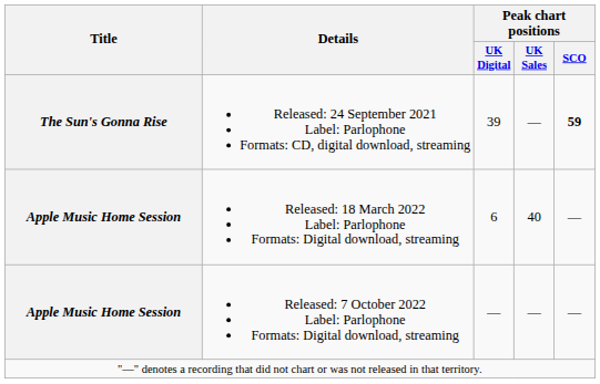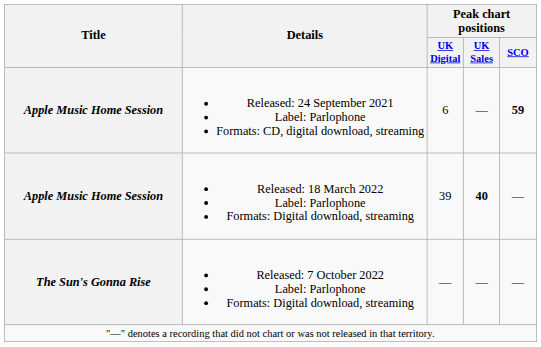row 3 | Title: The Sun's Gonna Rise -> Apple Music Home Session
row 3 | Peak chart positions / UK Digital: 39 -> 6
row 4 | Peak chart positions / UK Digital: 6 -> 39
row 4 | Peak chart positions / UK Sales: normal -> bold
row 5 | Title: Apple Music Home Session -> The Sun's Gonna Rise
